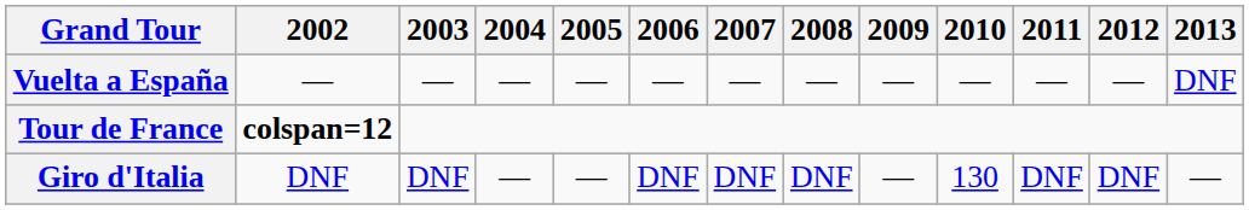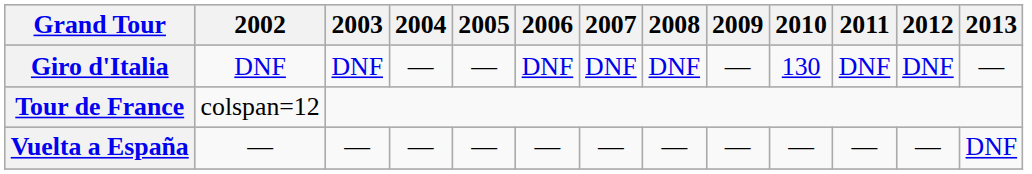rows swapped: Giro d'Italia <-> Vuelta a España
Tour de France | 2002: bold -> normal
